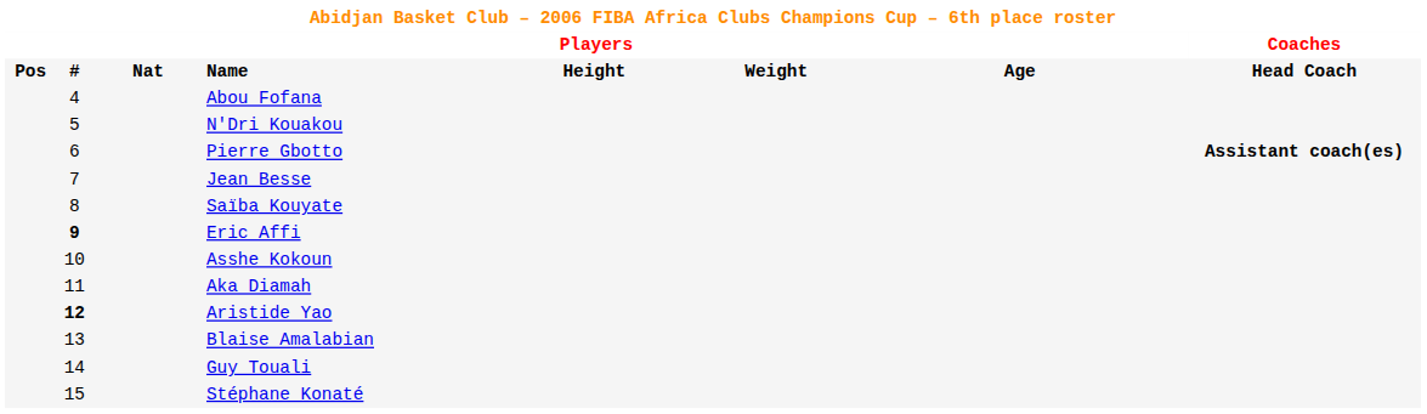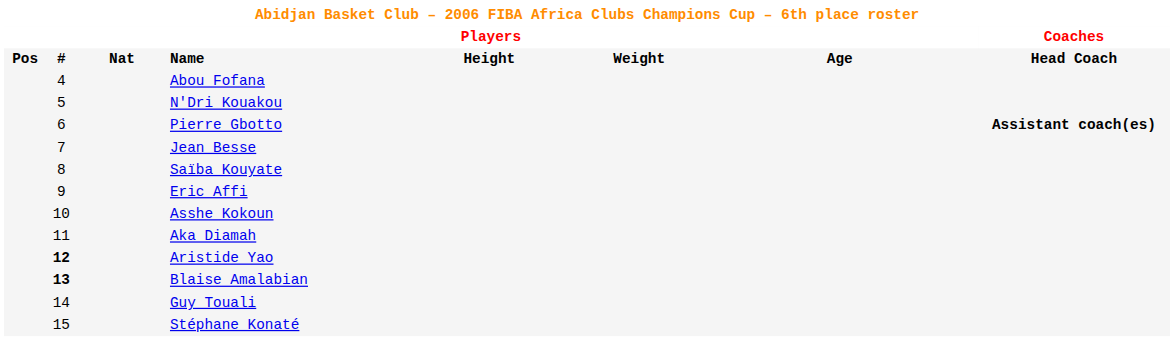Eric Affi | column 2: bold -> normal
Blaise Amalabian | column 2: normal -> bold
